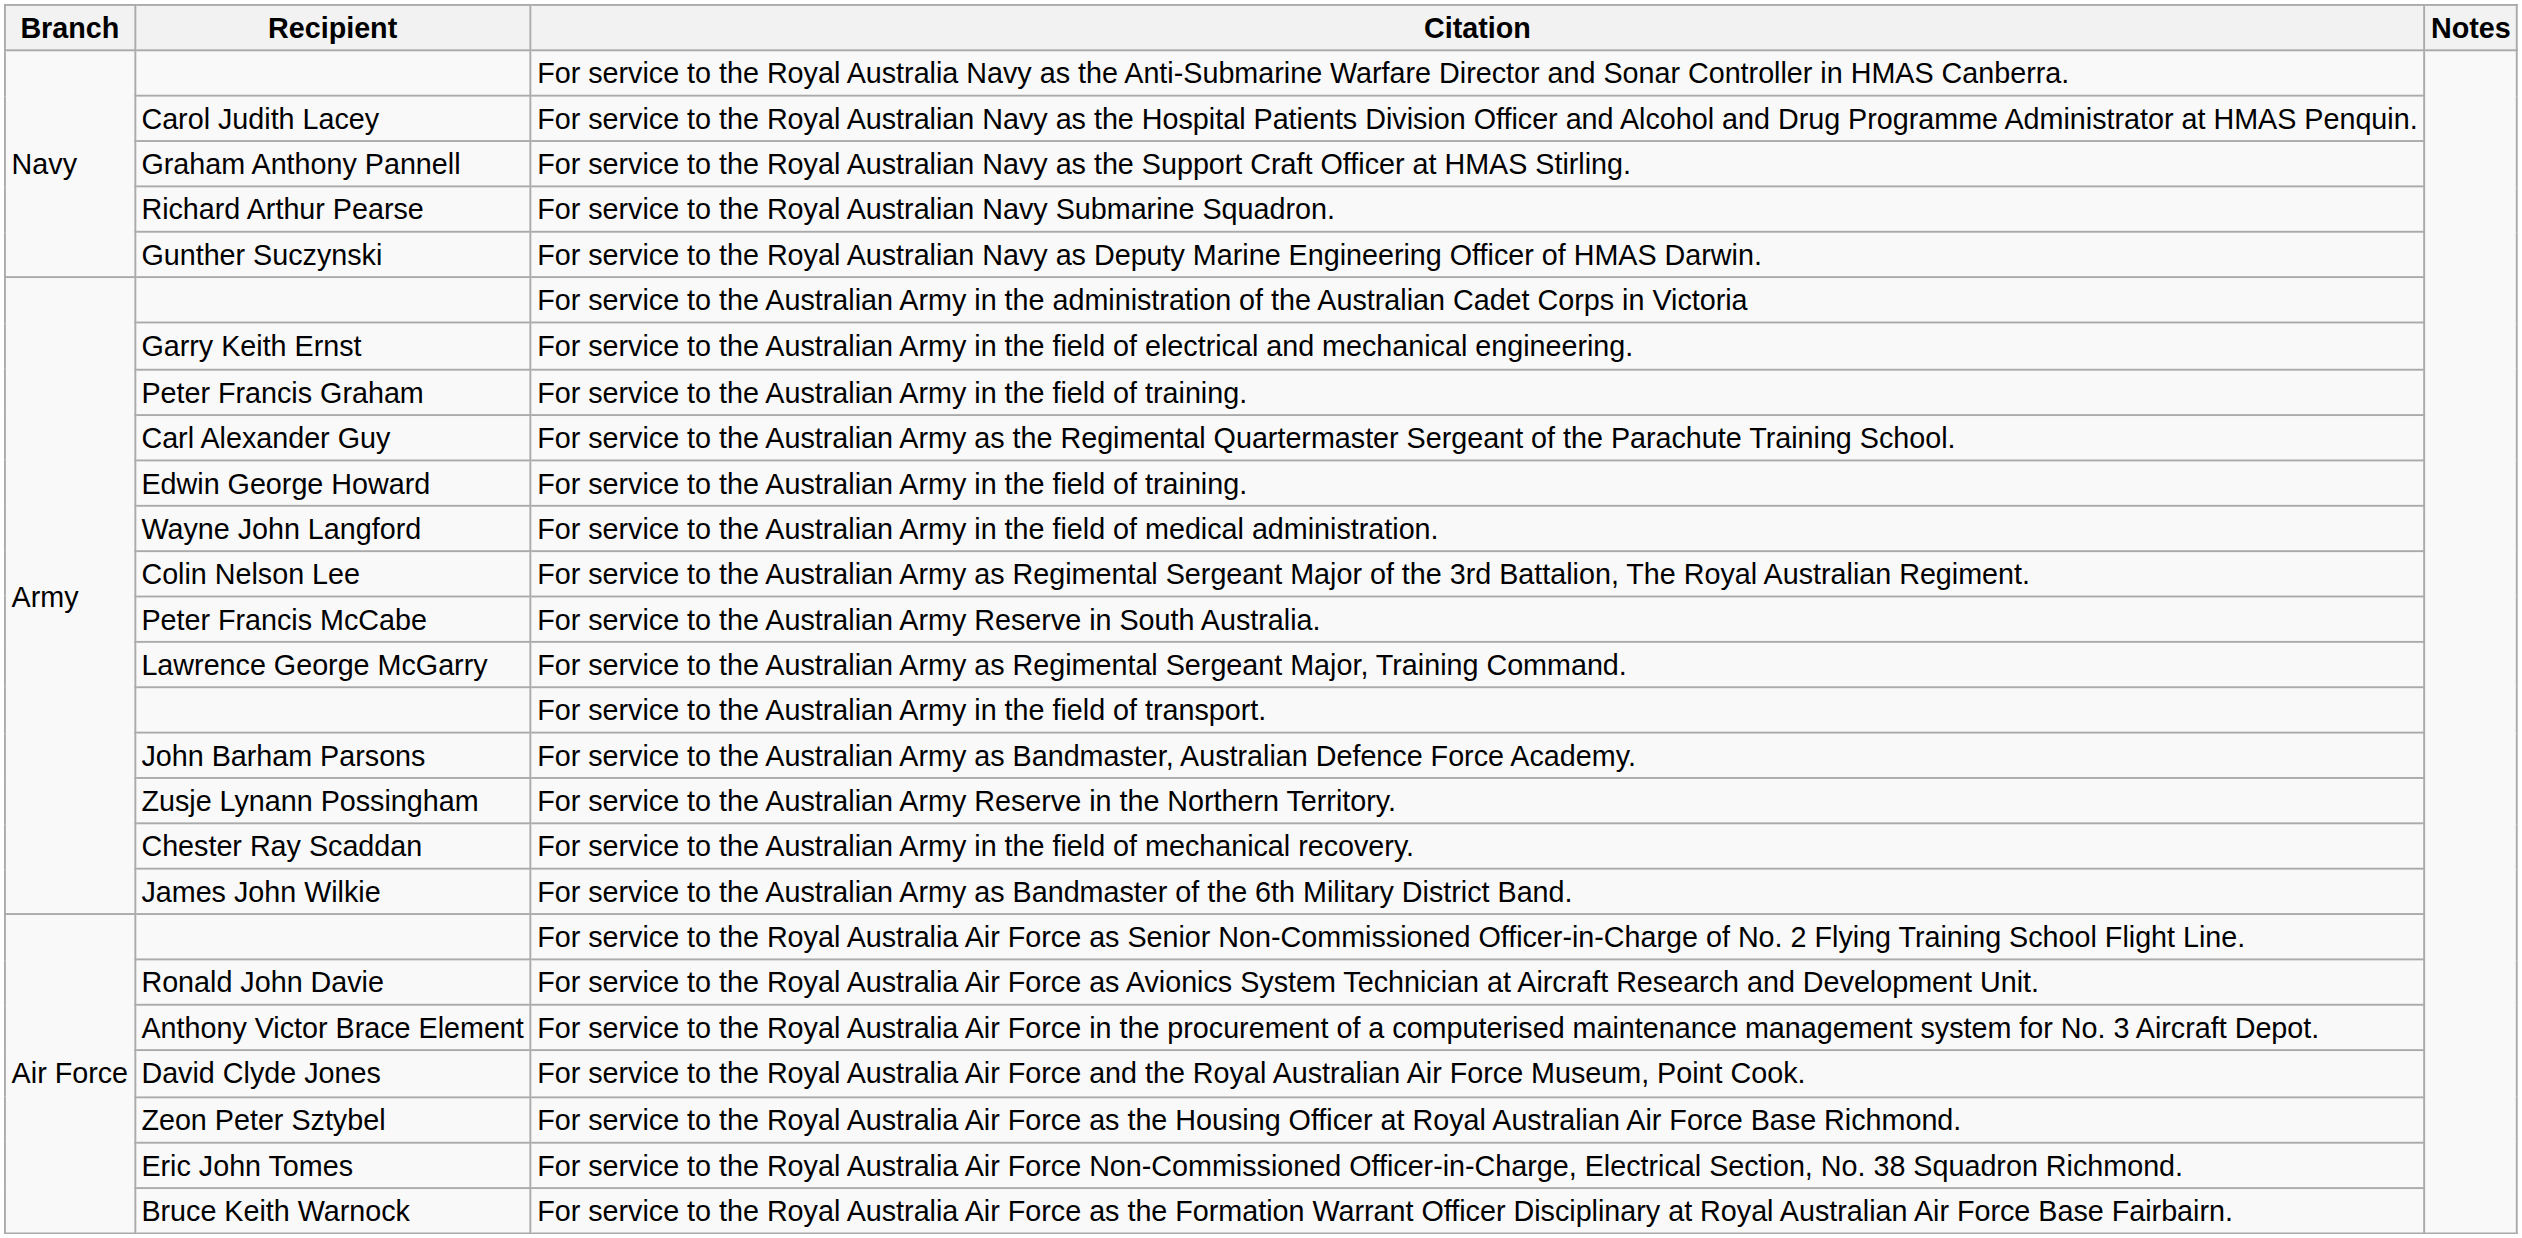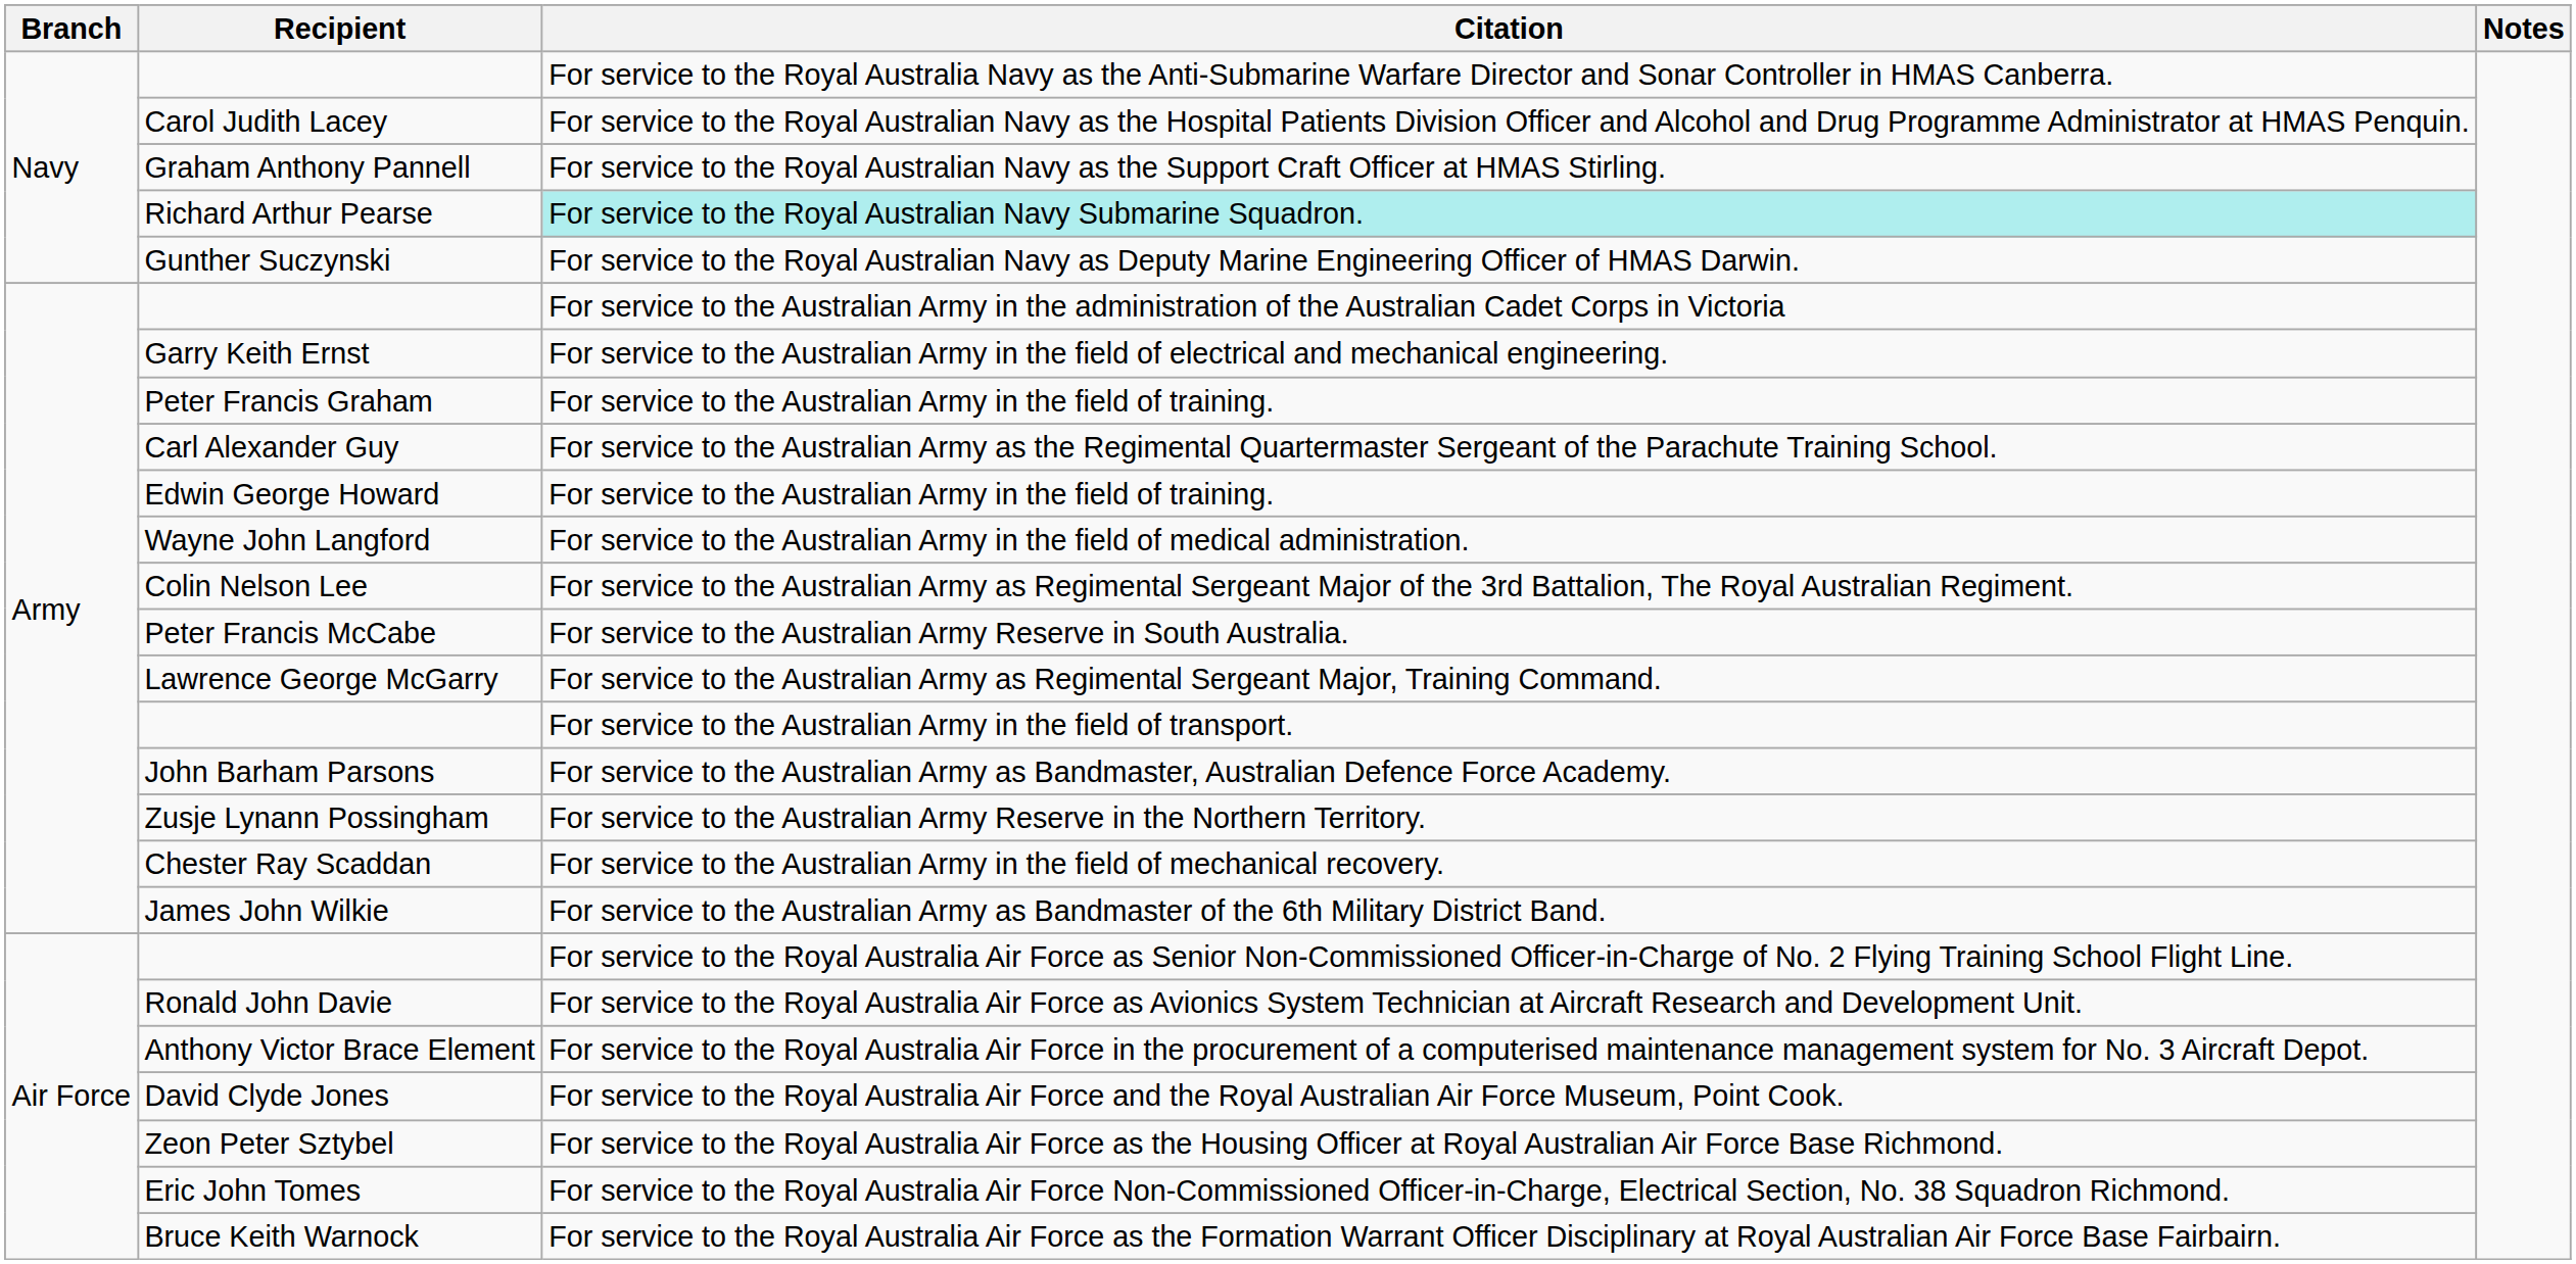For service to the Royal Australian Navy Submarine Squadron. | Citation: no background -> paleturquoise background
